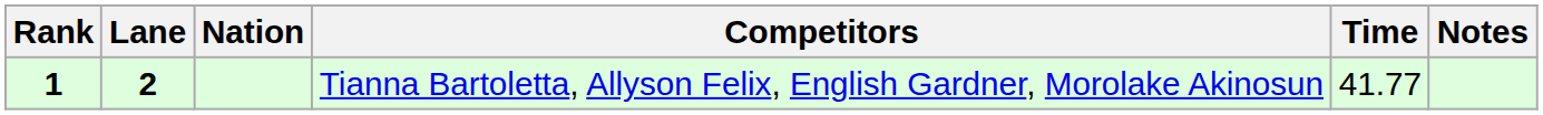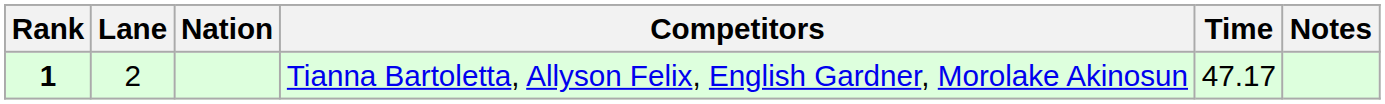row 2 | Lane: bold -> normal
row 2 | Time: 41.77 -> 47.17
